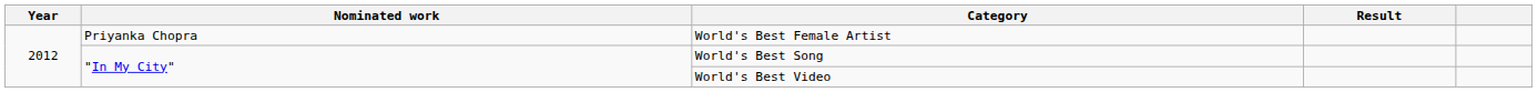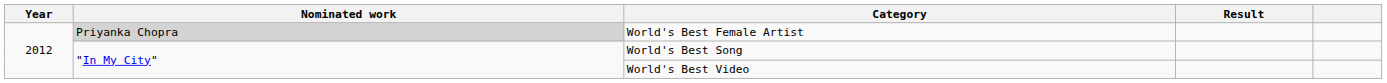World's Best Female Artist | Nominated work: no background -> lightgrey background
